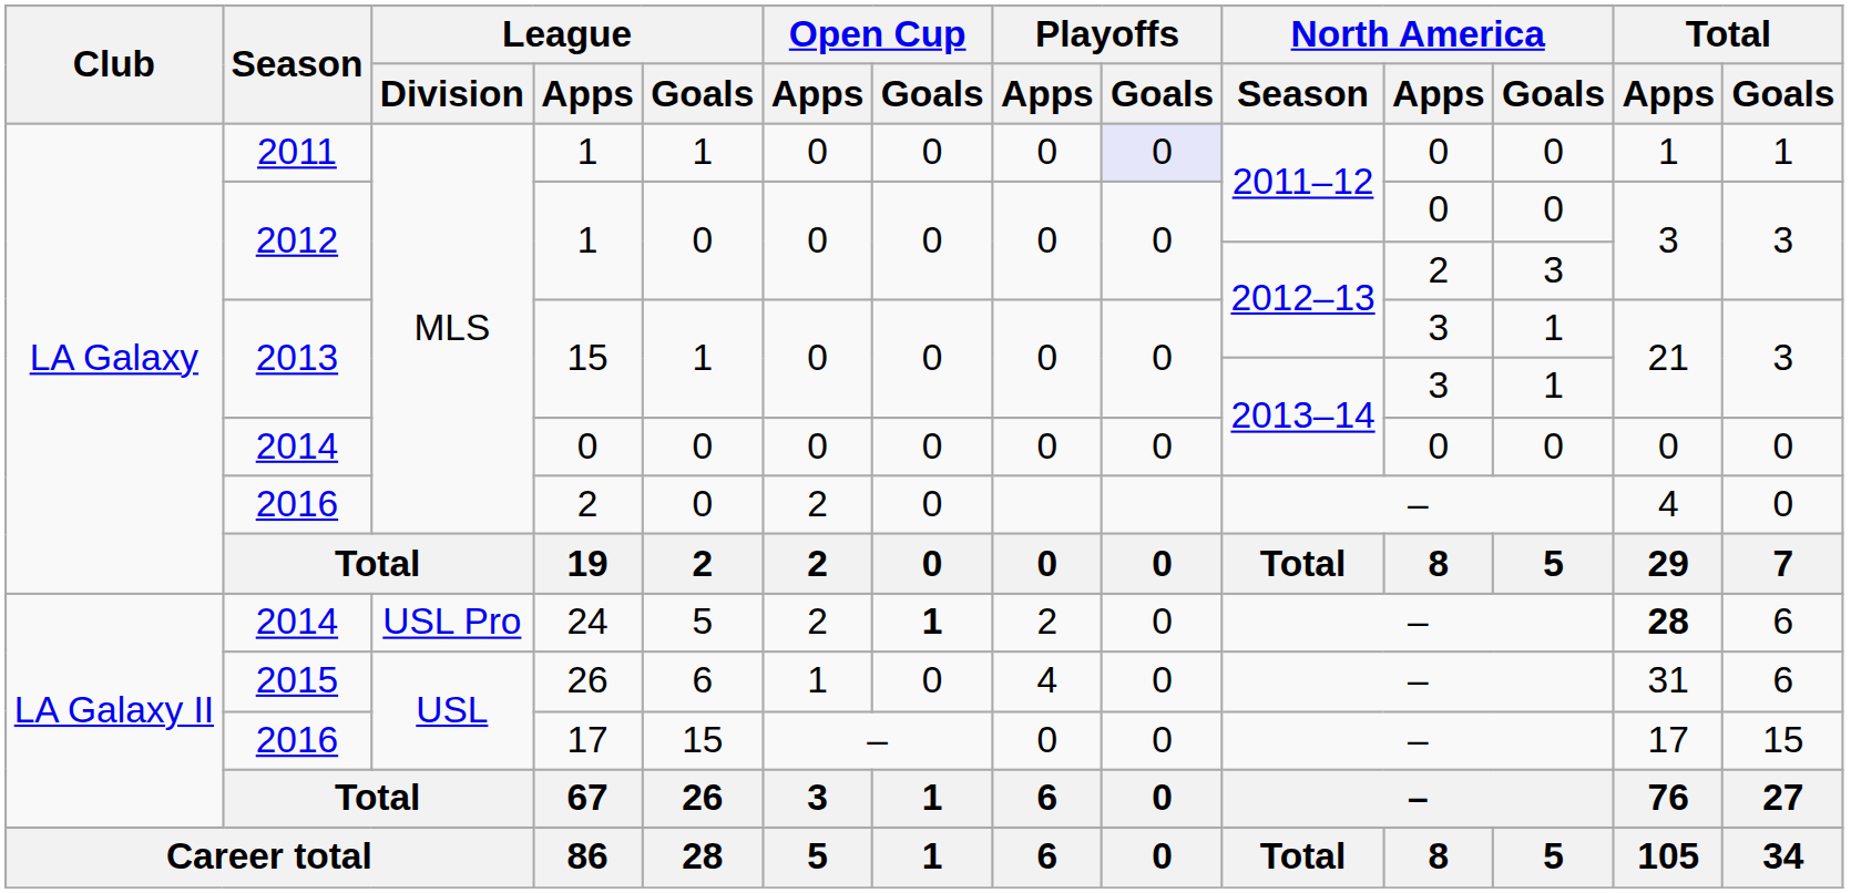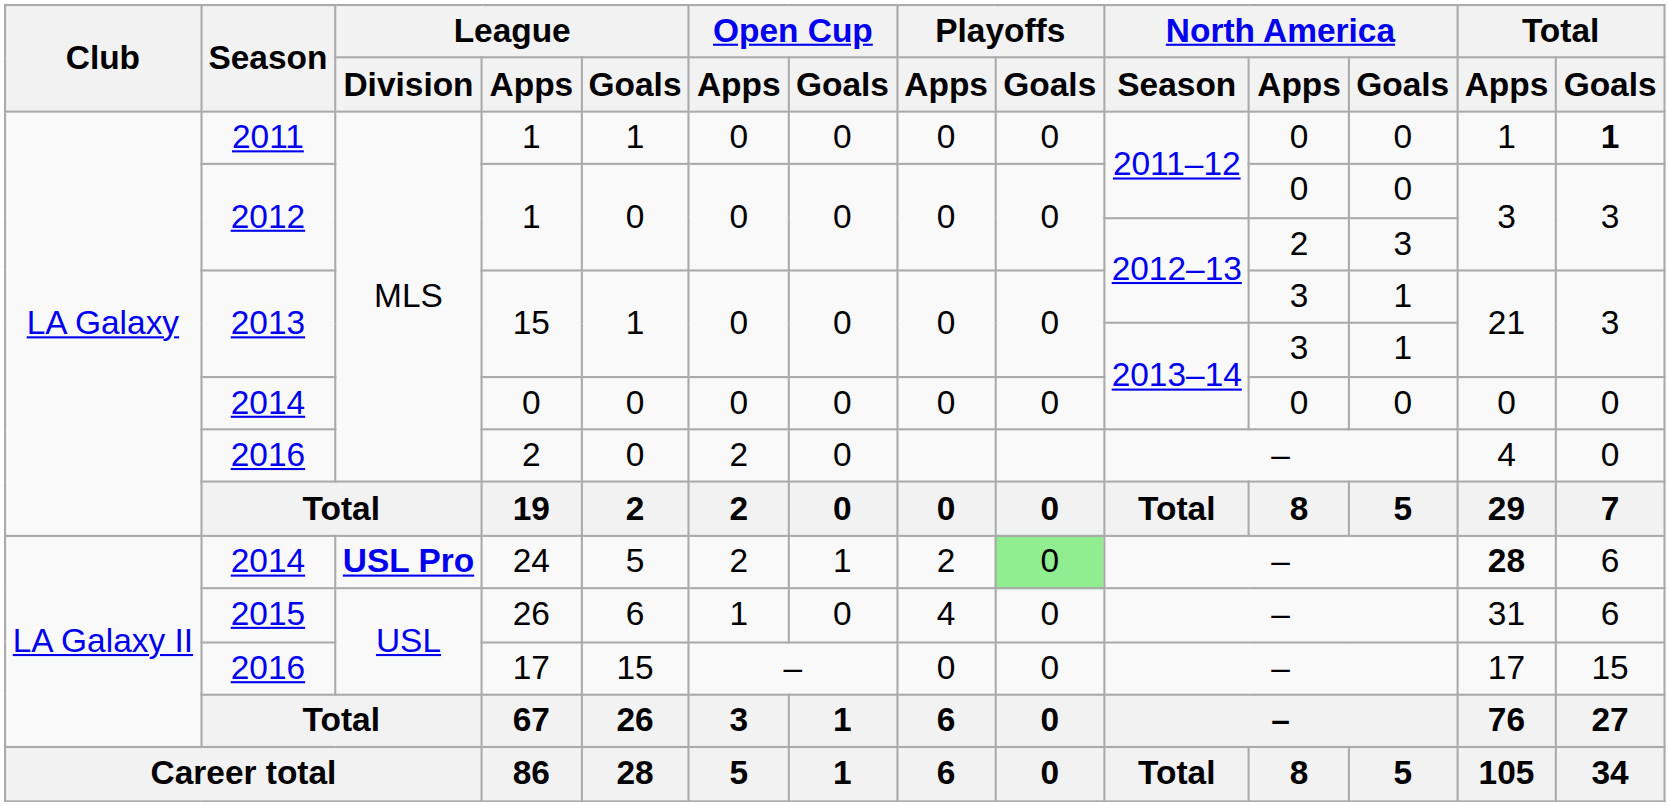2011 / 1 | Playoffs / Goals: lavender background -> no background
2011 / 1 | Total / Goals: normal -> bold
24 | League / Division: normal -> bold
24 | Open Cup / Goals: bold -> normal
24 | Playoffs / Goals: no background -> lightgreen background
